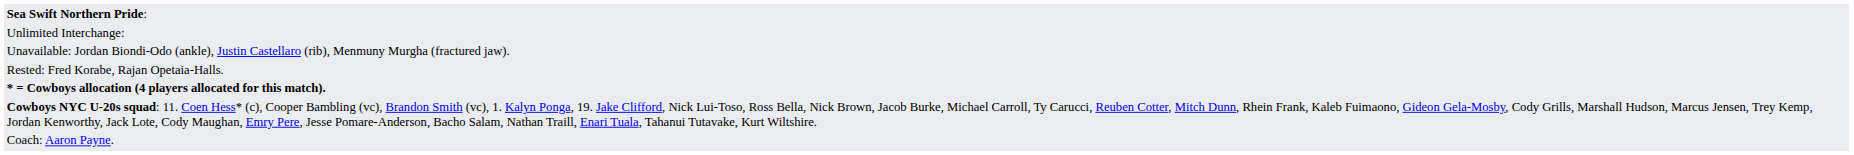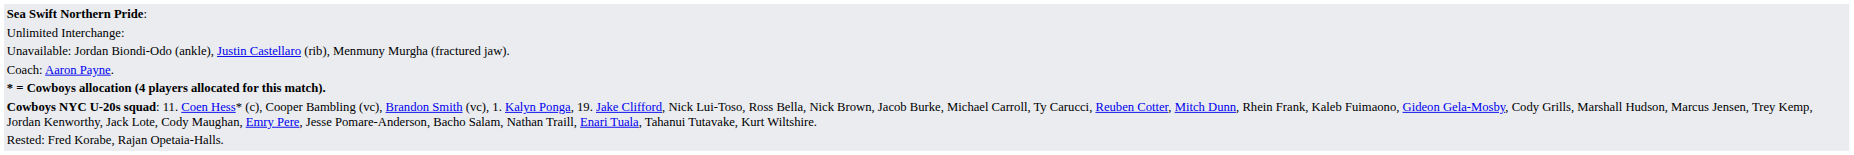row 4 | column 1: Rested: Fred Korabe, Rajan Opetaia-Halls. -> Coach: Aaron Payne.
row 7 | column 1: Coach: Aaron Payne. -> Rested: Fred Korabe, Rajan Opetaia-Halls.
